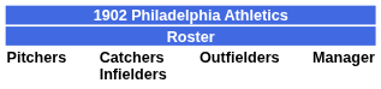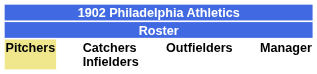Pitchers | column 1: no background -> khaki background
